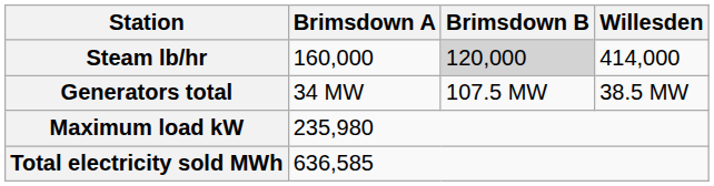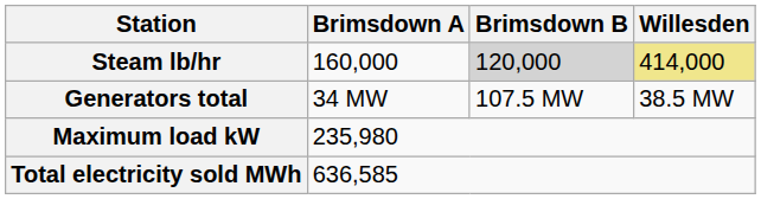Steam lb/hr | Willesden: no background -> khaki background
